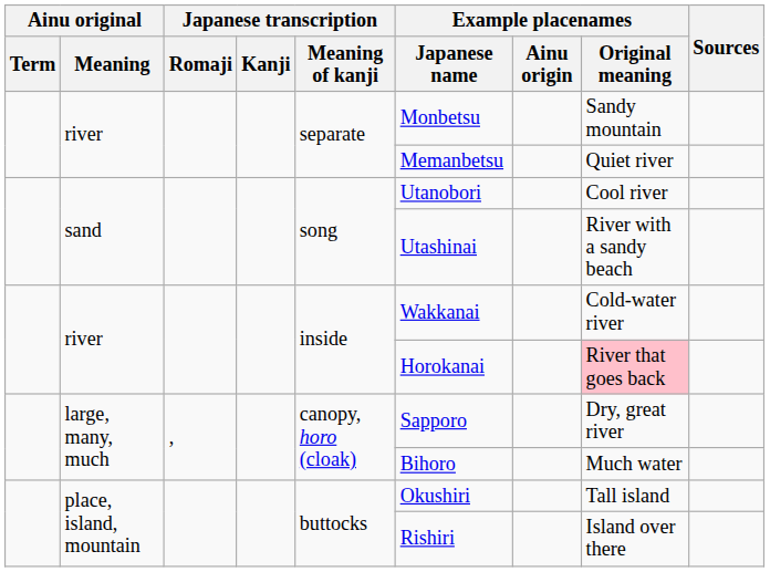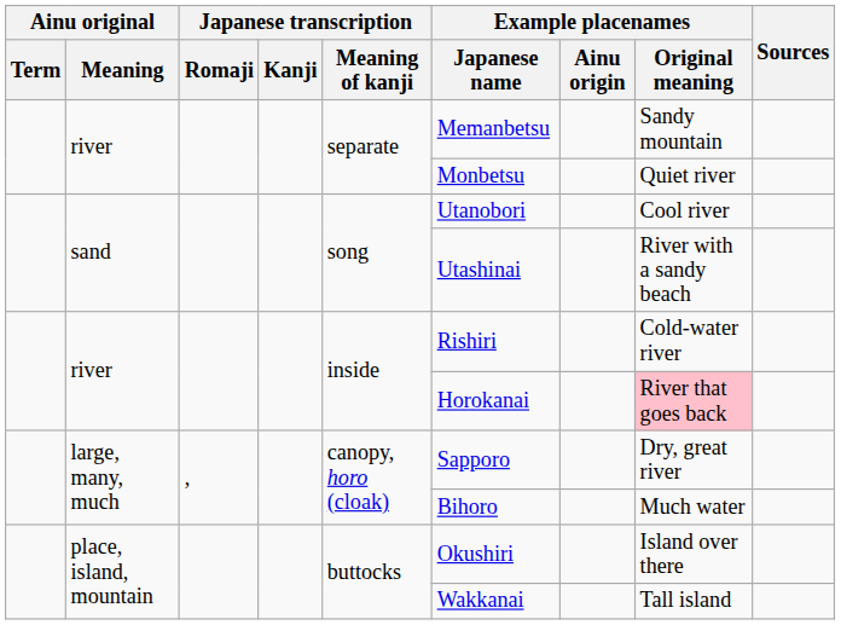row 3 | Example placenames / Japanese name: Monbetsu -> Memanbetsu
row 4 | Example placenames / Japanese name: Memanbetsu -> Monbetsu
row 7 | Example placenames / Japanese name: Wakkanai -> Rishiri
row 11 | Example placenames / Original meaning: Tall island -> Island over there
row 12 | Example placenames / Japanese name: Rishiri -> Wakkanai
row 12 | Example placenames / Original meaning: Island over there -> Tall island
